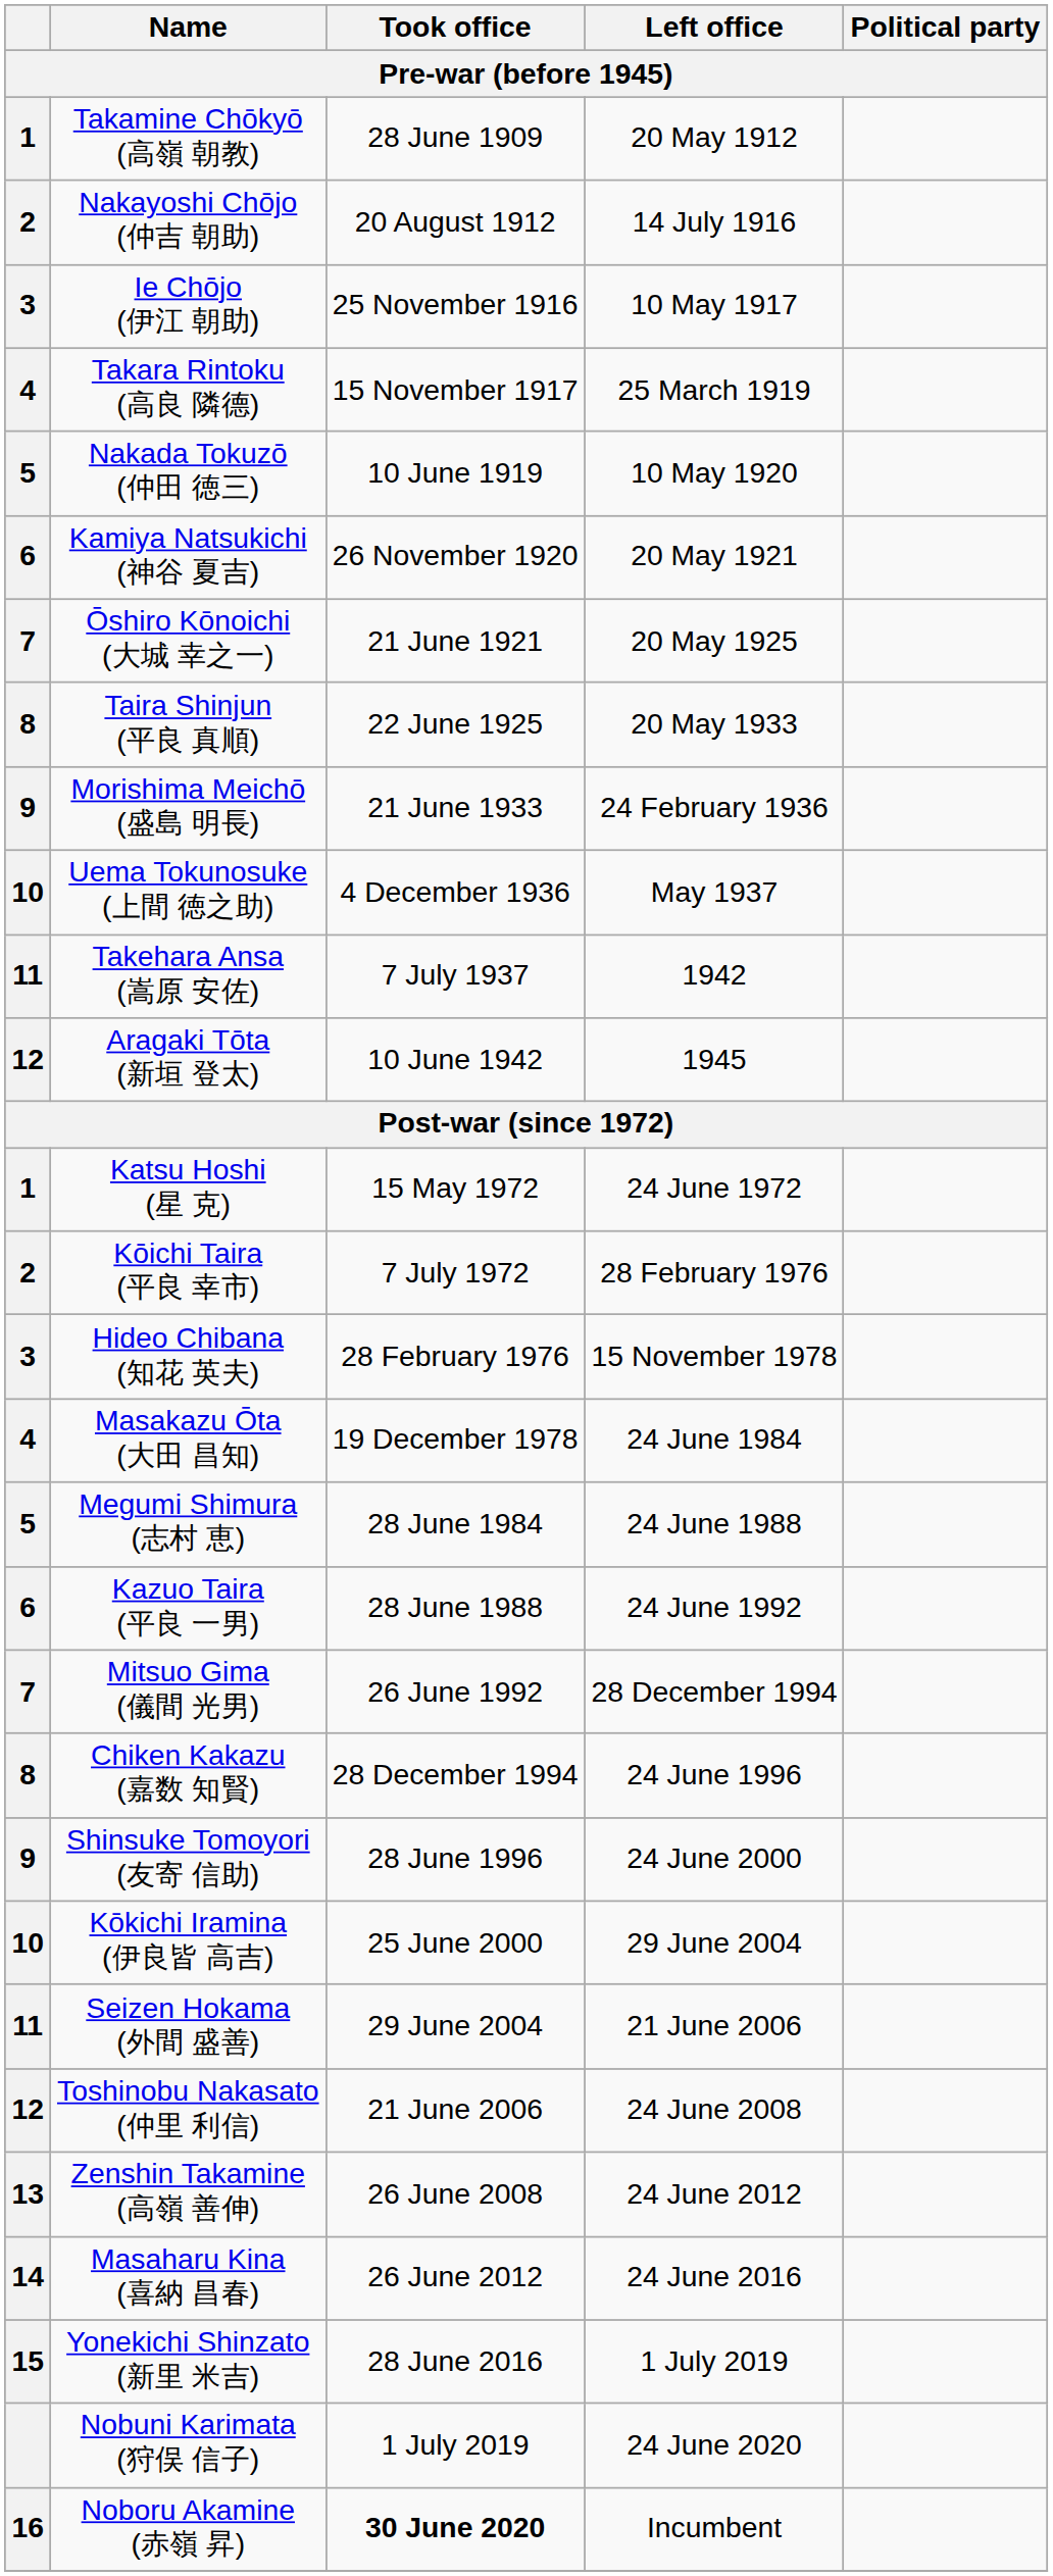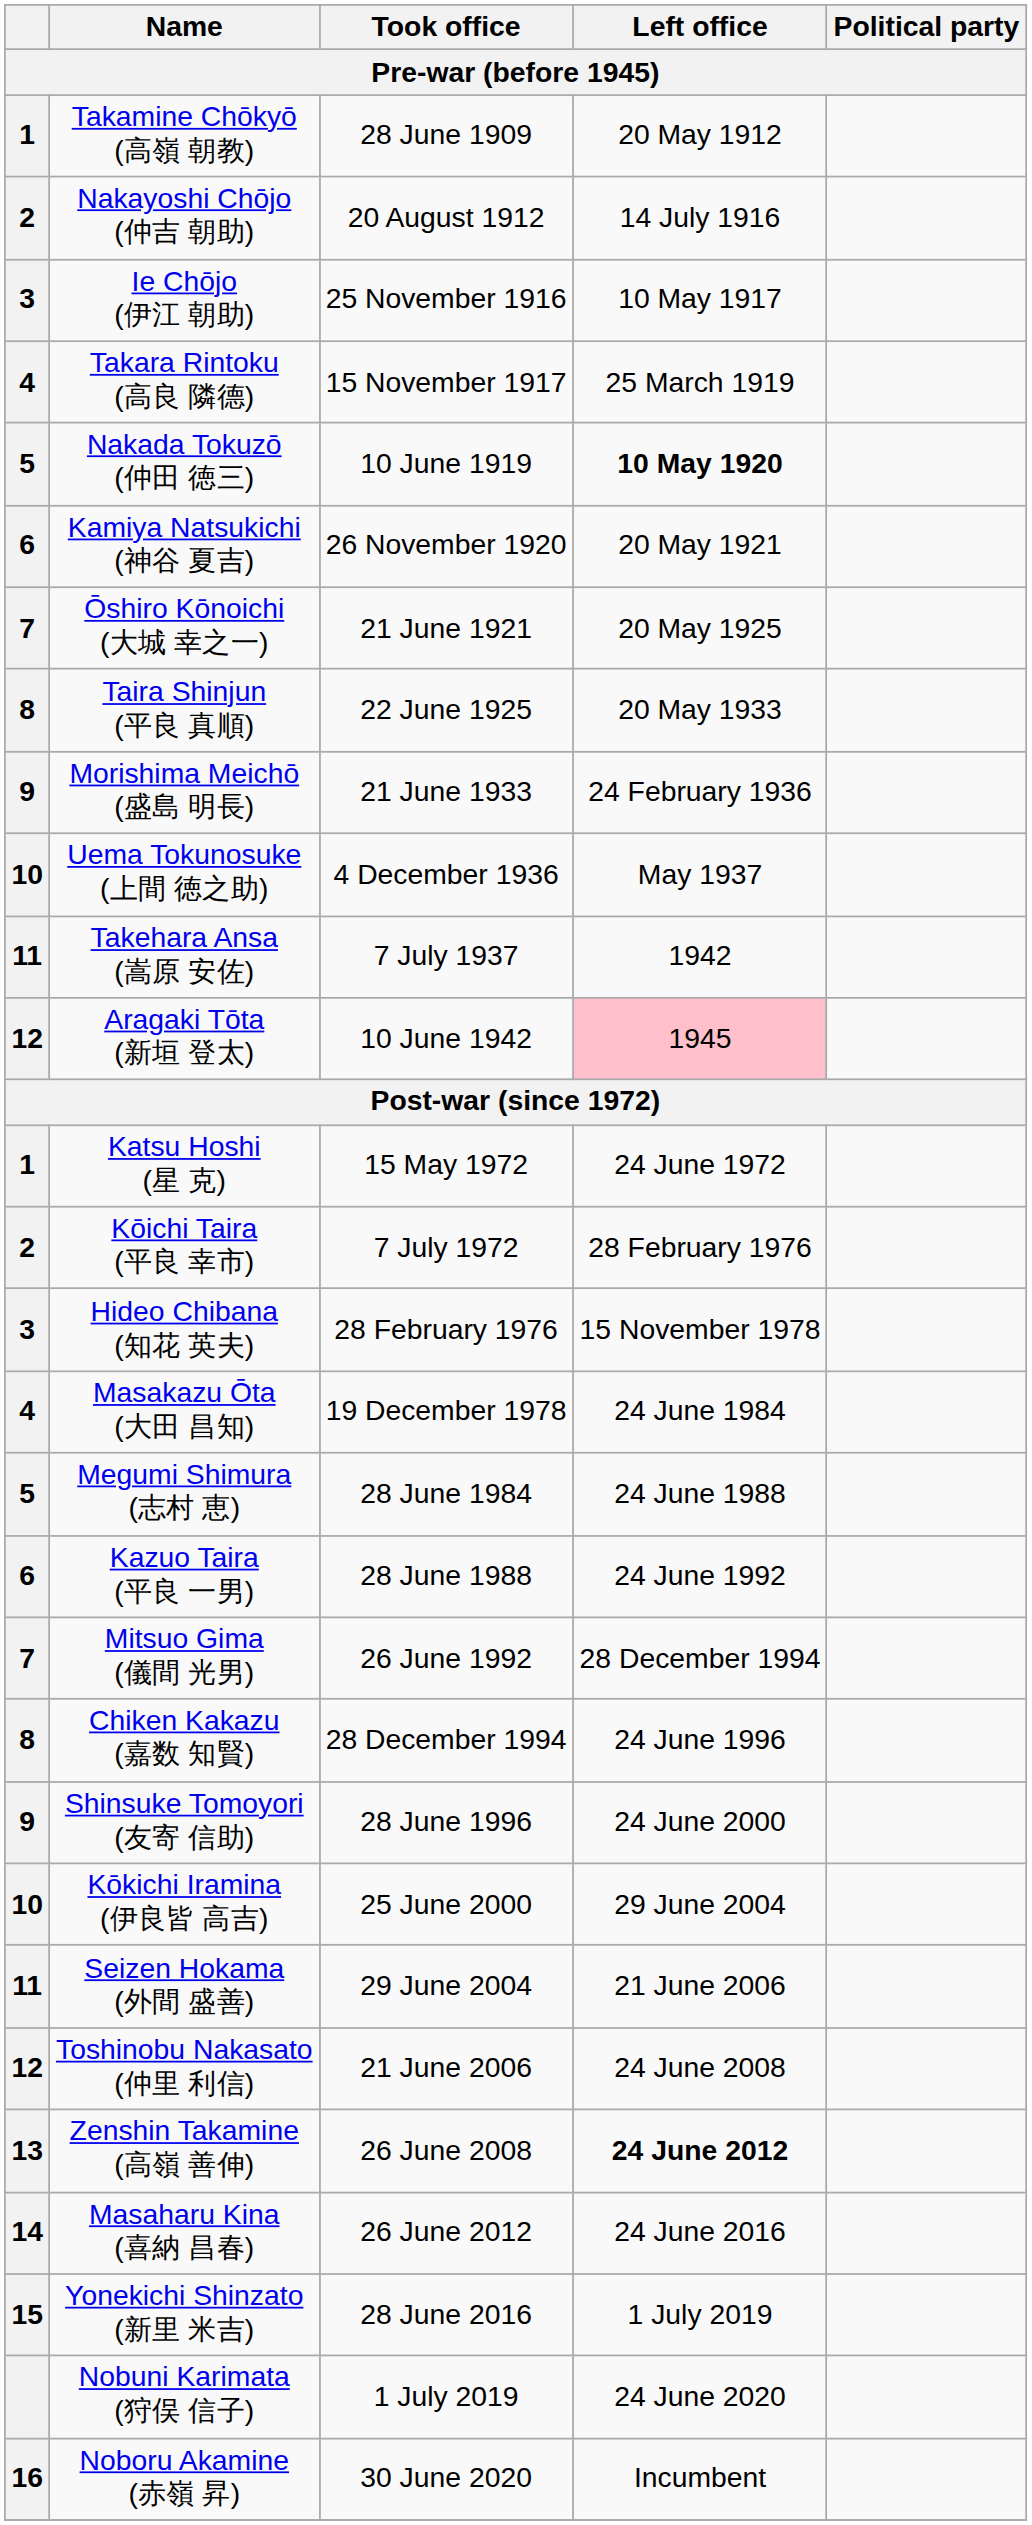Nakada Tokuzō (仲田 徳三) | Left office: normal -> bold
Aragaki Tōta (新垣 登太) | Left office: no background -> pink background
Zenshin Takamine (高嶺 善伸) | Left office: normal -> bold
Noboru Akamine (赤嶺 昇) | Took office: bold -> normal
